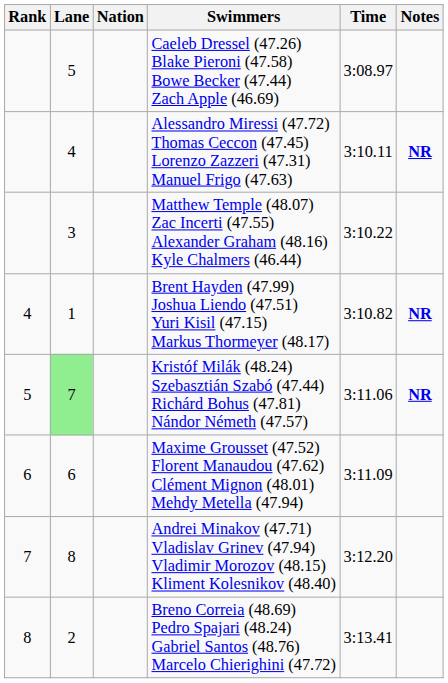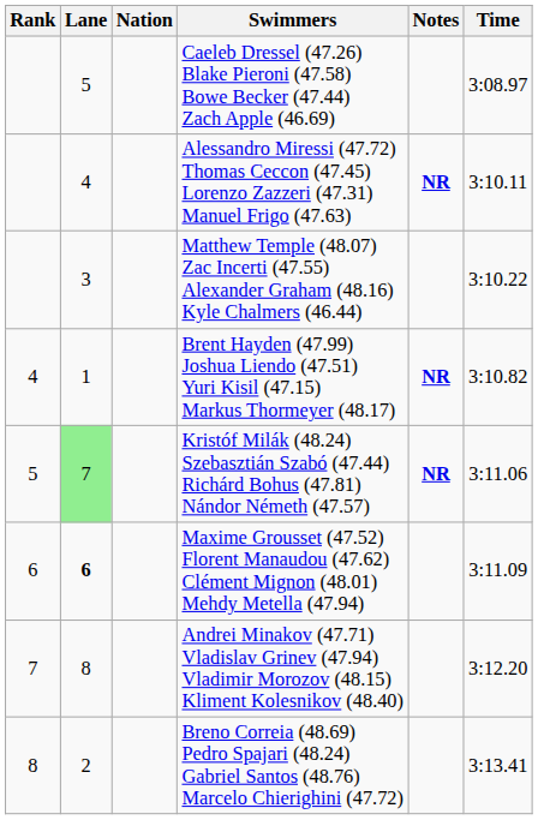columns swapped: Time <-> Notes
row 7 | Lane: normal -> bold
